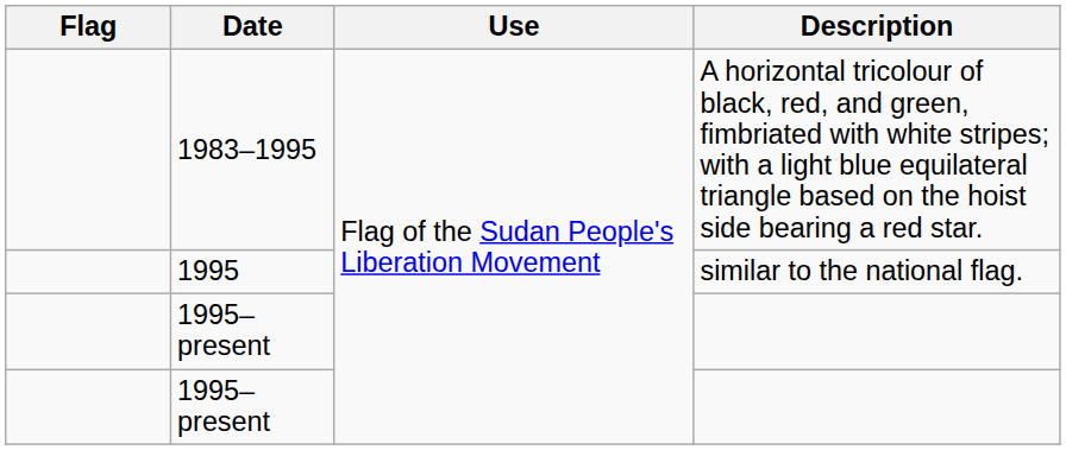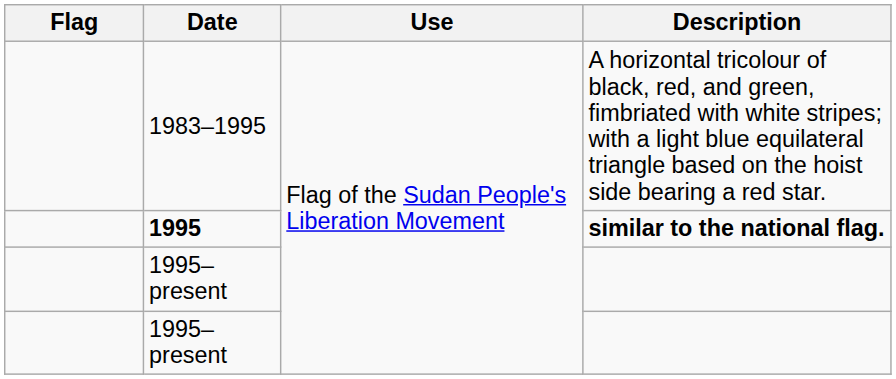1995 | Date: normal -> bold
1995 | Description: normal -> bold
